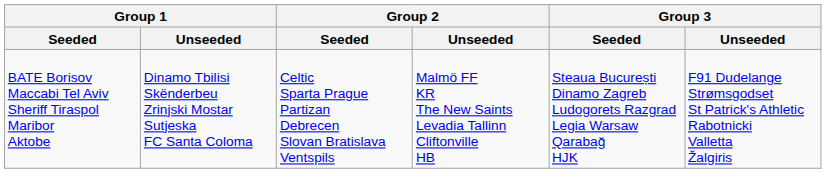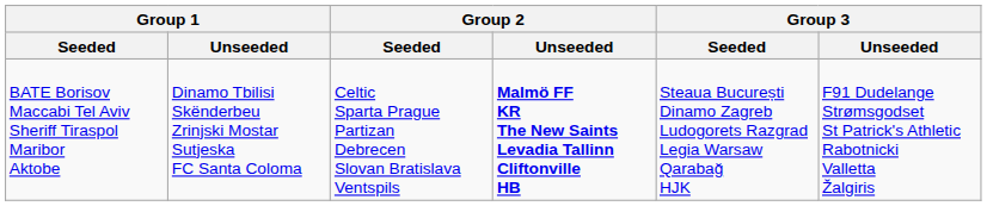row 3 | Group 2 / Unseeded: normal -> bold
